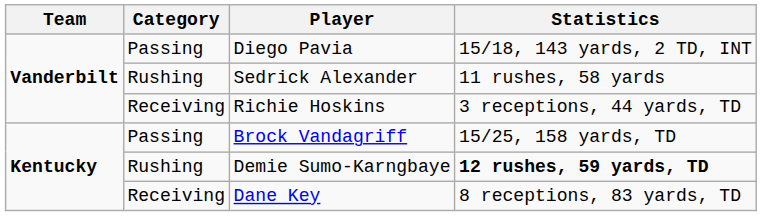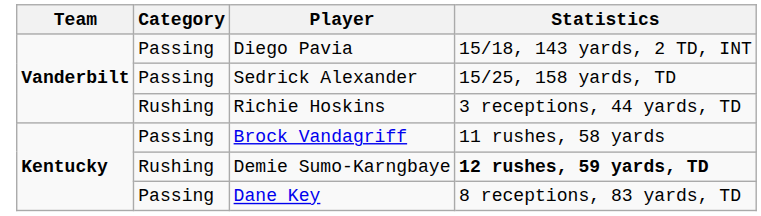Sedrick Alexander | Category: Rushing -> Passing
Sedrick Alexander | Statistics: 11 rushes, 58 yards -> 15/25, 158 yards, TD
Richie Hoskins | Category: Receiving -> Rushing
Brock Vandagriff | Statistics: 15/25, 158 yards, TD -> 11 rushes, 58 yards
Dane Key | Category: Receiving -> Passing
